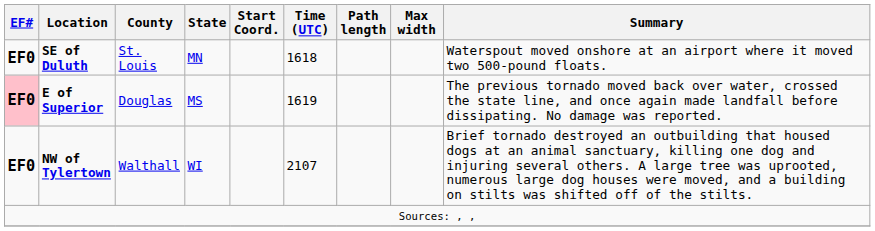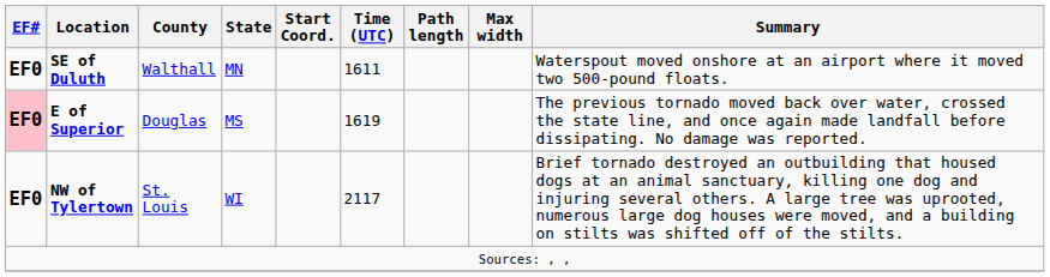SE of Duluth | County: St. Louis -> Walthall
SE of Duluth | Time (UTC): 1618 -> 1611
NW of Tylertown | County: Walthall -> St. Louis
NW of Tylertown | Time (UTC): 2107 -> 2117
